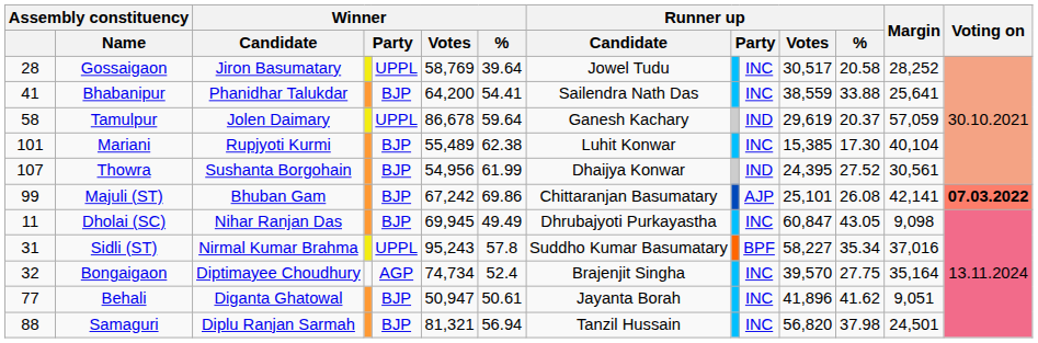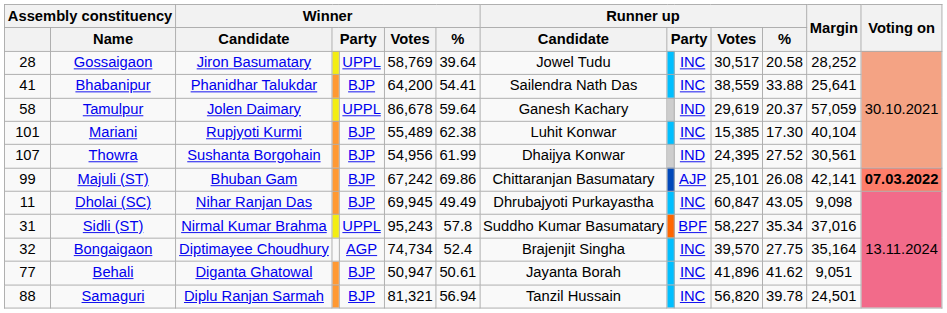Samaguri | Runner up / %: 37.98 -> 39.78
